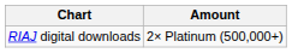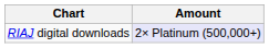RIAJ digital downloads | Amount: no background -> lavender background
